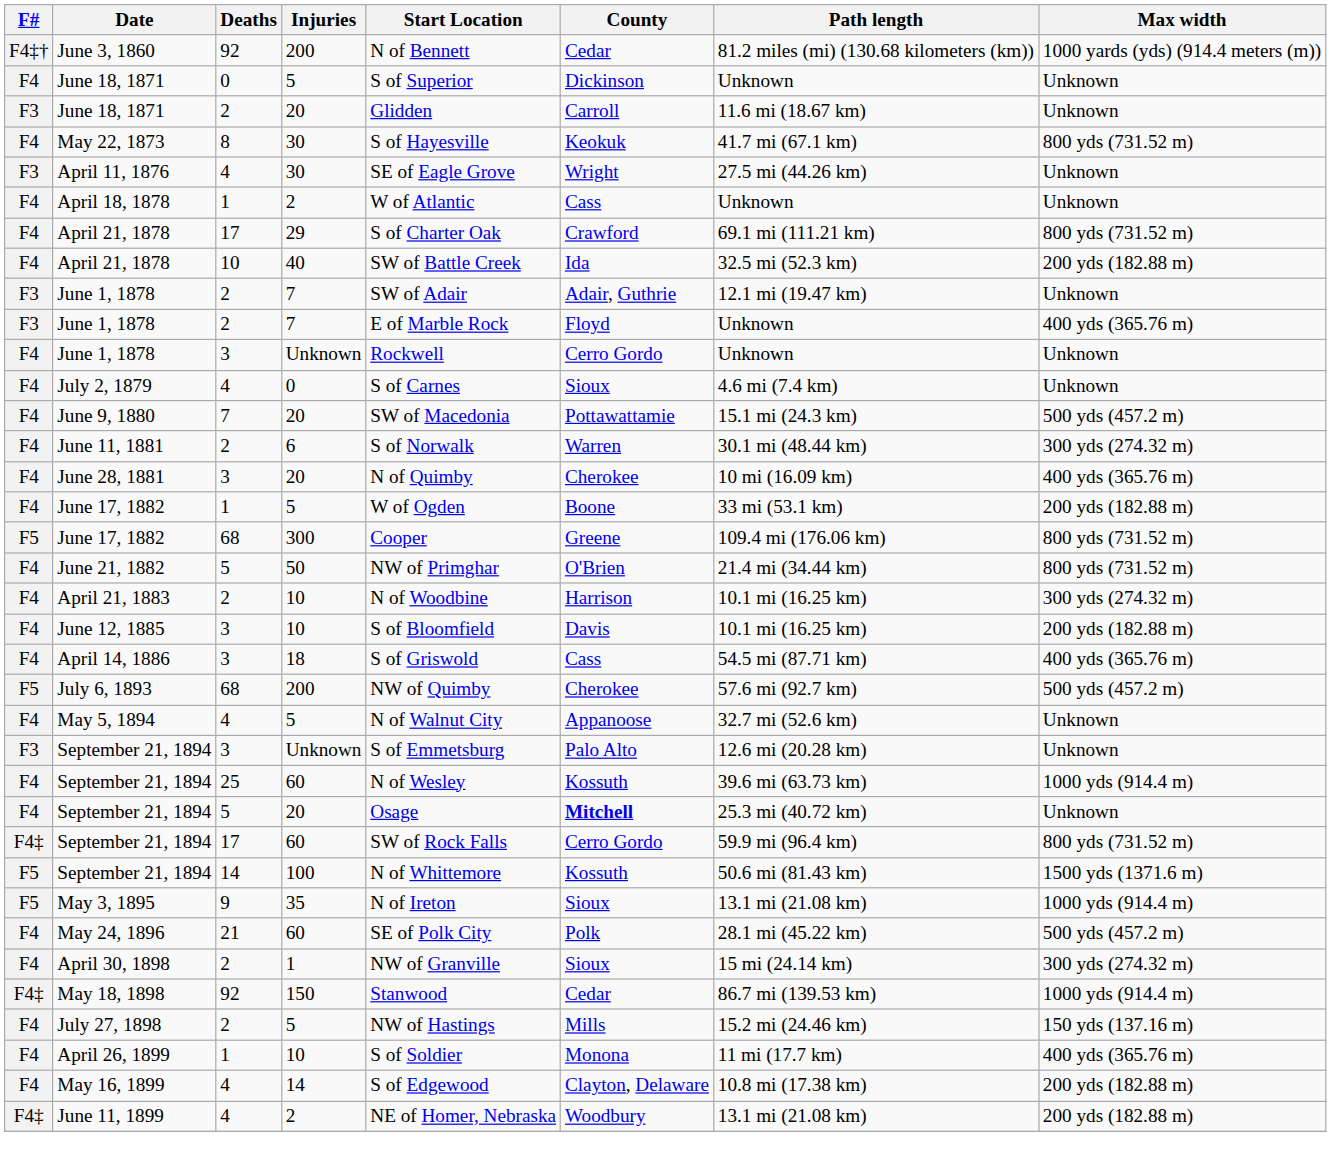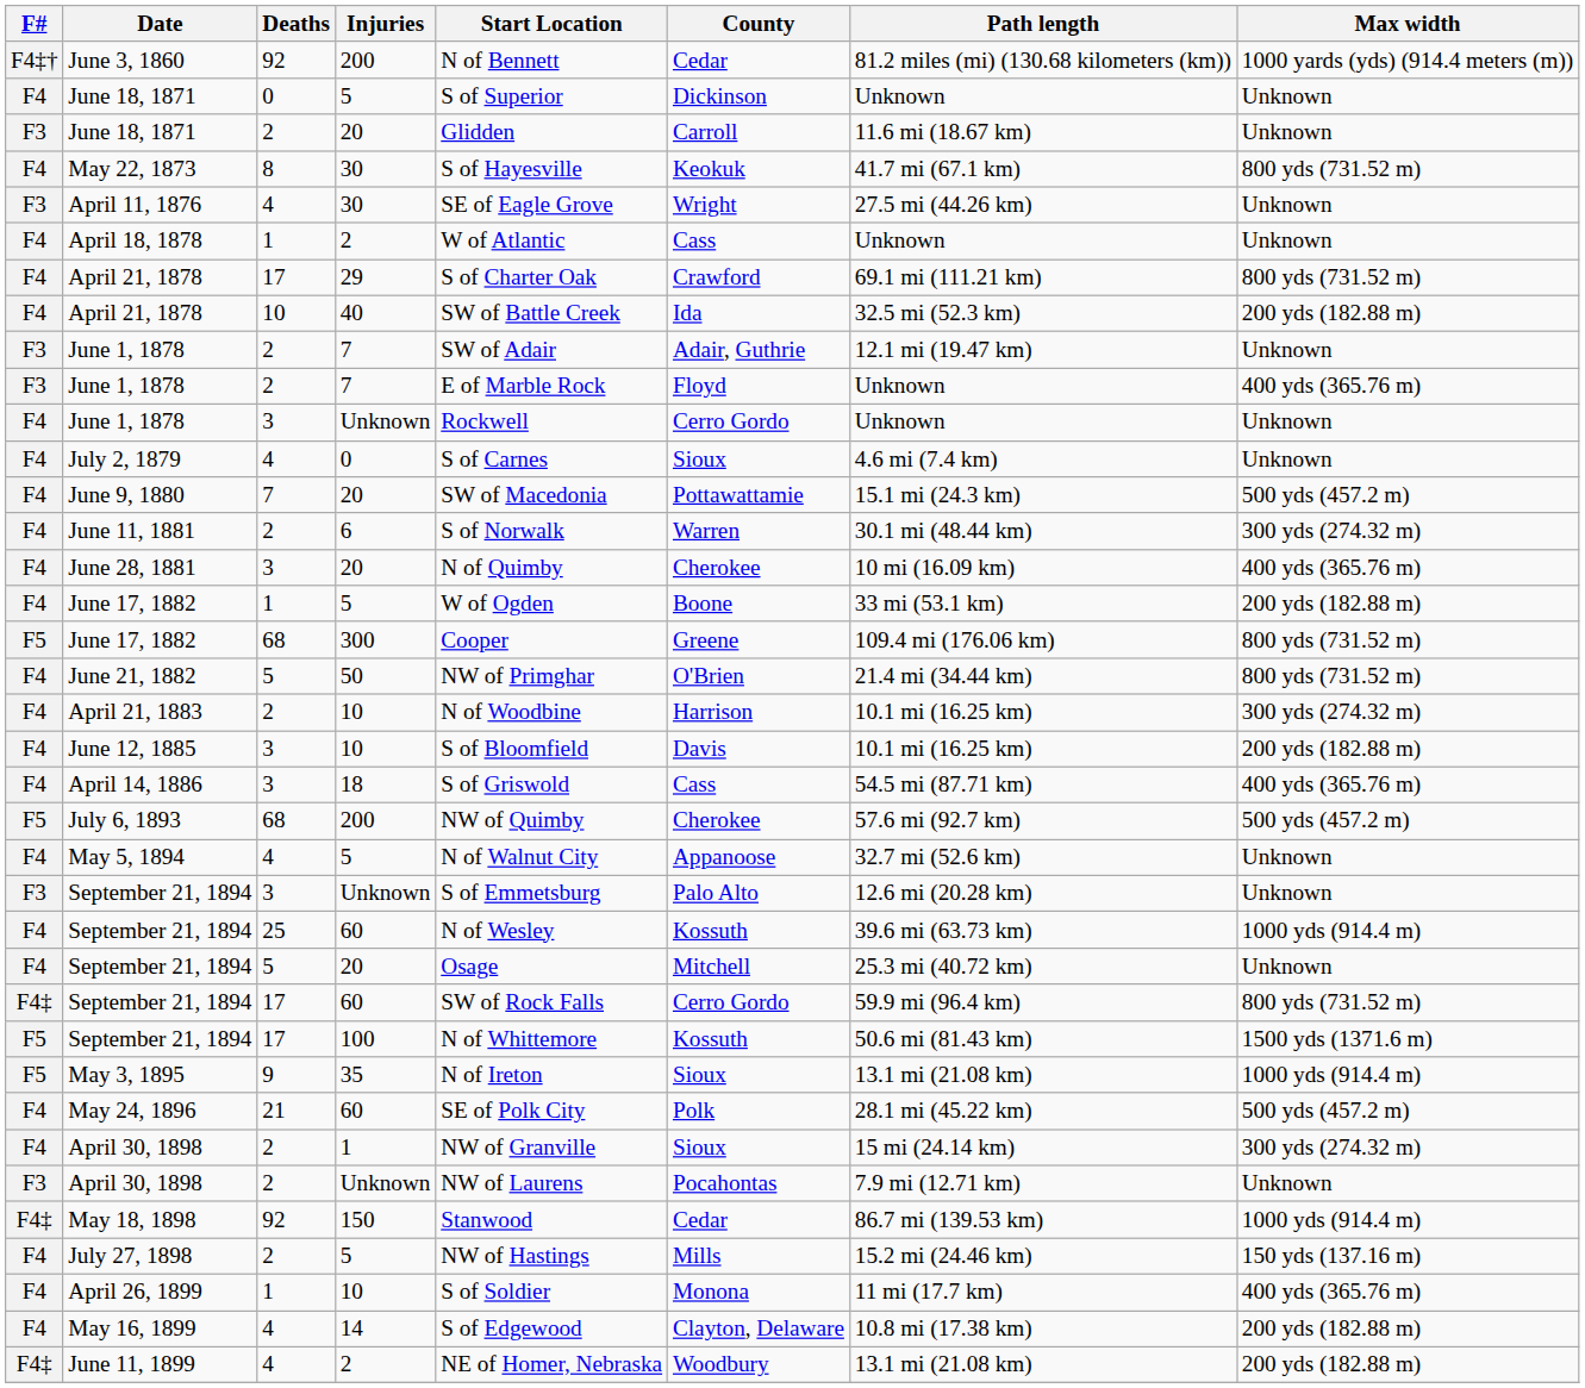September 21, 1894 / 20 | County: bold -> normal
September 21, 1894 / 100 | Deaths: 14 -> 17
+ row: F3 | April 30, 1898 | 2 | Unknown | NW of Laurens | Pocahontas | 7.9 mi (12.71 km) | Unknown
